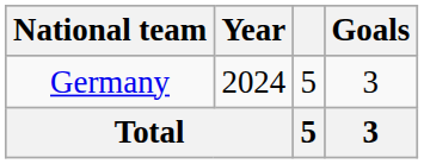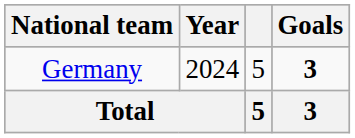Germany | Goals: normal -> bold
